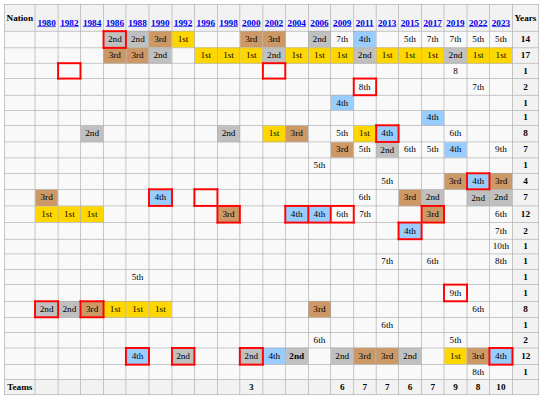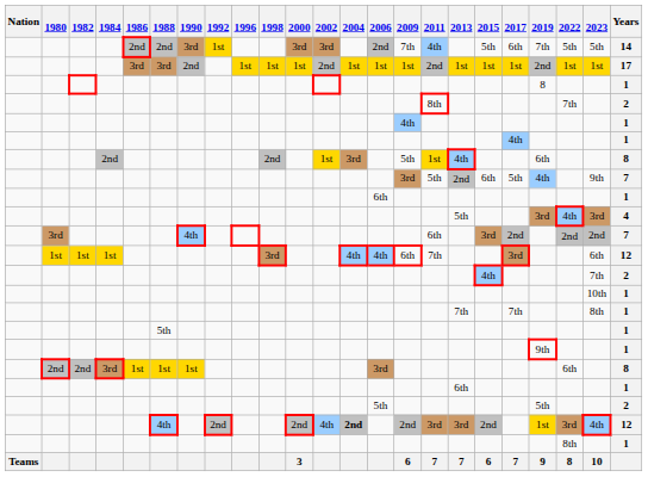row 2 | 2017: 7th -> 6th
row 10 | 2006: 5th -> 6th
row 16 | 2017: 6th -> 7th
row 21 | 2006: 6th -> 5th
